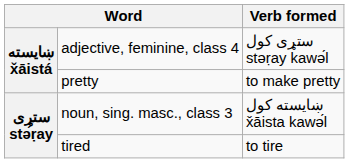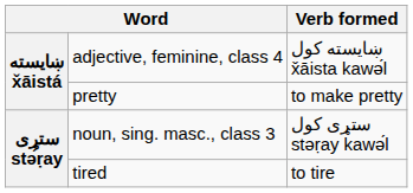adjective, feminine, class 4 | Verb formed: ستړی کول stəṛay kawә́l -> ښايسته کول x̌āista kawә́l
noun, sing. masc., class 3 | Verb formed: ښايسته کول x̌āista kawә́l -> ستړی کول stəṛay kawә́l
